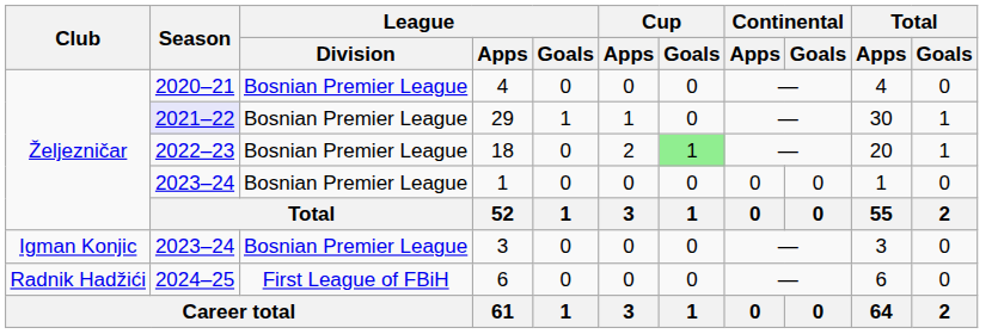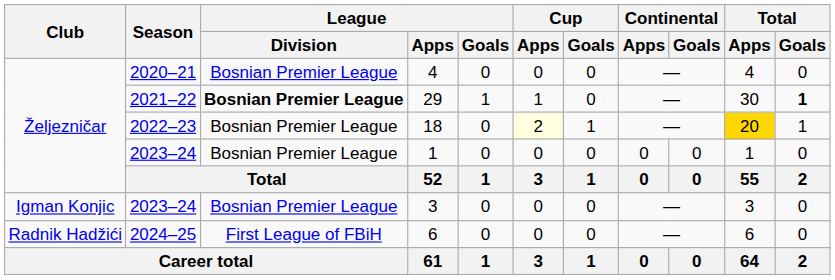29 | Season: lavender background -> no background
29 | League / Division: normal -> bold
29 | Total / Goals: normal -> bold
18 | Cup / Apps: no background -> lightyellow background
18 | Cup / Goals: lightgreen background -> no background
18 | Total / Apps: no background -> gold background
